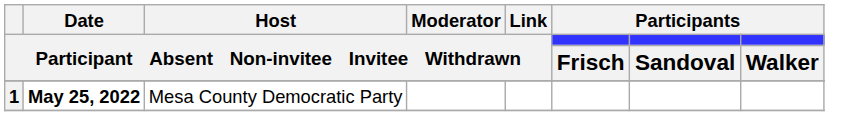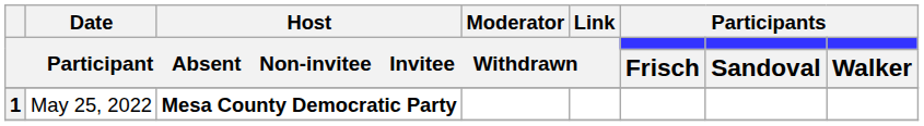1 | Date / Participant Absent Non-invitee Invitee Withdrawn: bold -> normal
1 | Host / Participant Absent Non-invitee Invitee Withdrawn: normal -> bold
